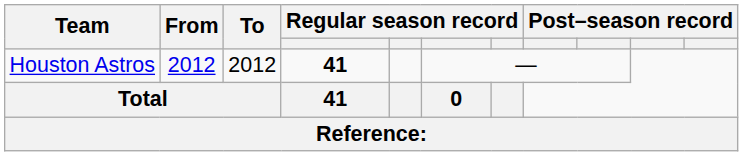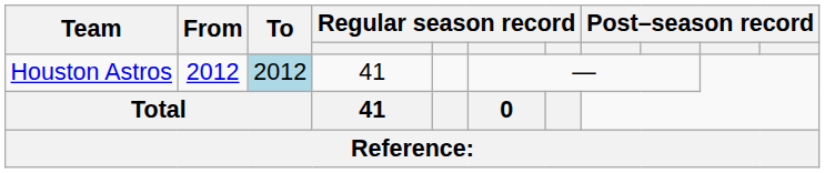Houston Astros | To: no background -> lightblue background
Houston Astros | column 4: bold -> normal
